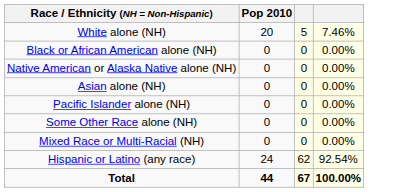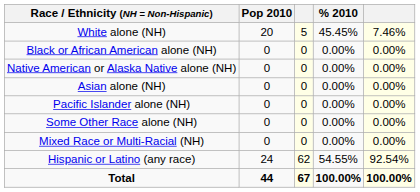+ column: % 2010 | 45.45% | 0.00% | 0.00% | 0.00% | 0.00% | 0.00% | 0.00% | 54.55% | 100.00%
